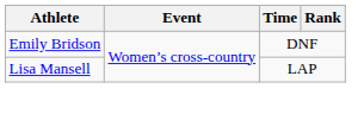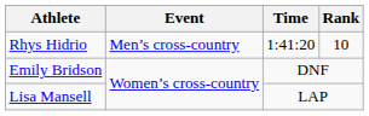+ row: Rhys Hidrio | Men’s cross-country | 1:41:20 | 10
